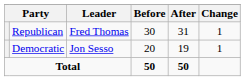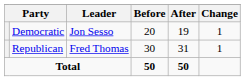rows swapped: Republican <-> Democratic
